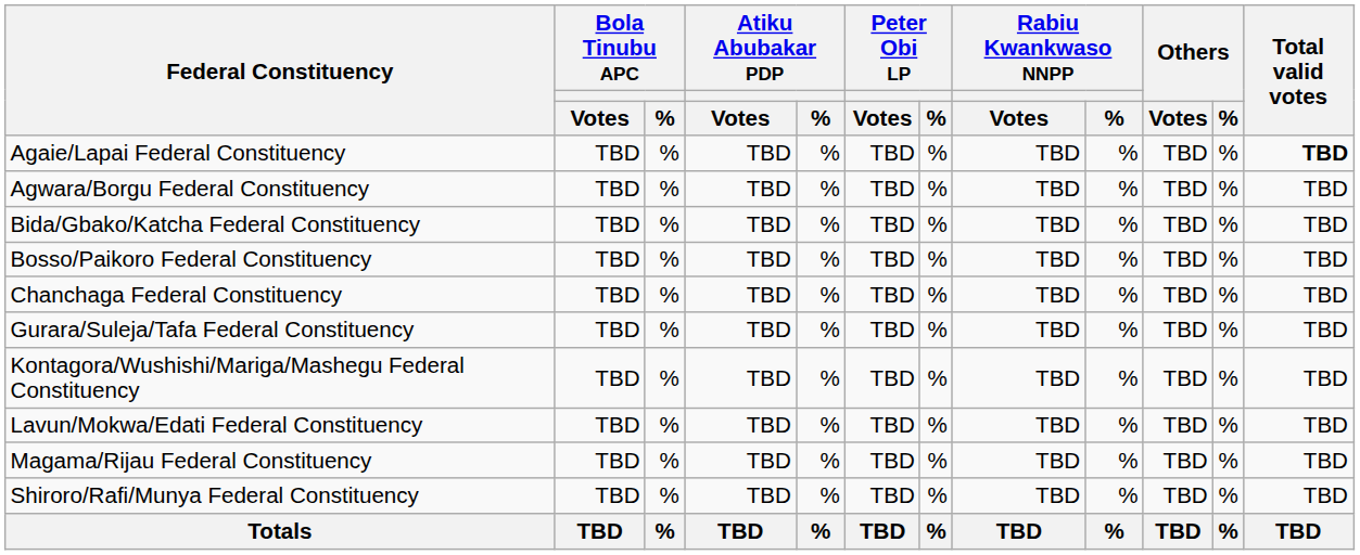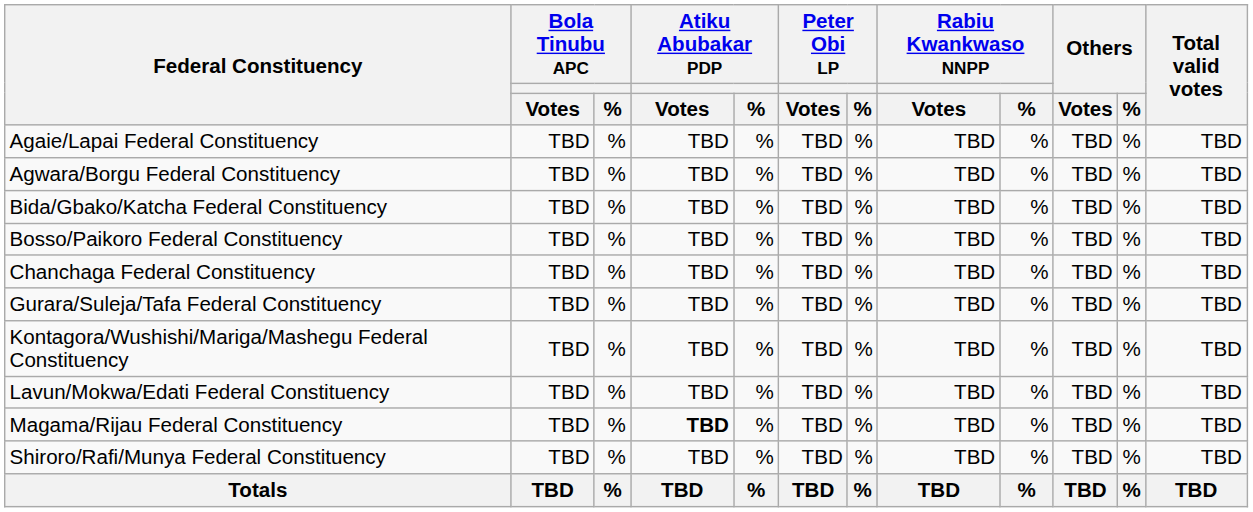Agaie/Lapai Federal Constituency | Total valid votes: bold -> normal
Magama/Rijau Federal Constituency | Atiku Abubakar PDP / Votes: normal -> bold
